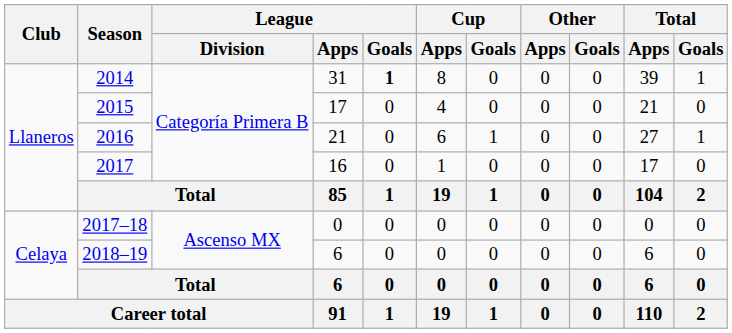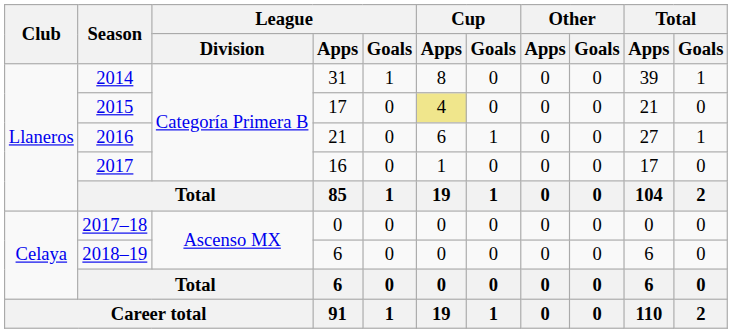2014 | League / Goals: bold -> normal
2015 | Cup / Apps: no background -> khaki background
